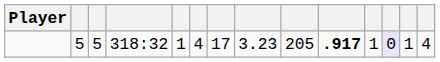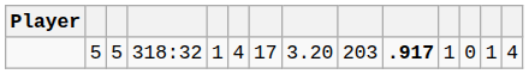row 2 | column 8: 3.23 -> 3.20
row 2 | column 9: 205 -> 203
row 2 | column 12: lavender background -> no background
